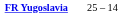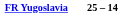FR Yugoslavia | column 2: normal -> bold
